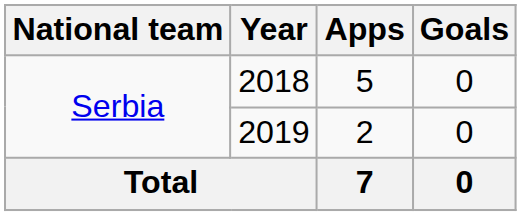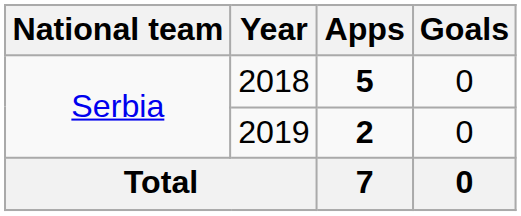2018 | Apps: normal -> bold
2019 | Apps: normal -> bold
